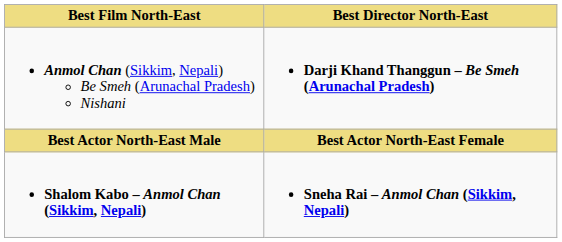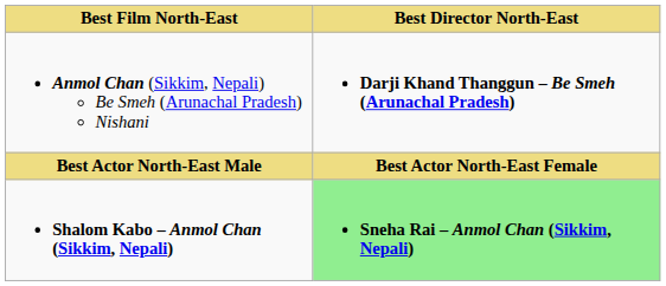Shalom Kabo – Anmol Chan (Sikkim, Nepali) | Best Director North-East: no background -> lightgreen background
